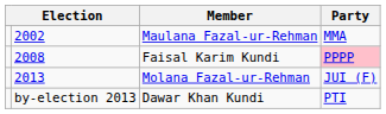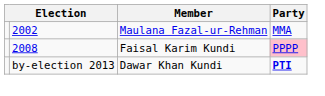- row: 2013 | Molana Fazal-ur-Rehman | JUI (F)
Dawar Khan Kundi | Party: normal -> bold
